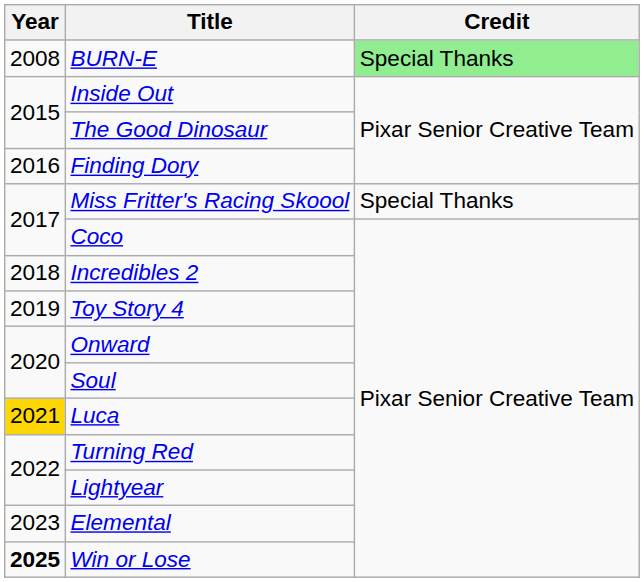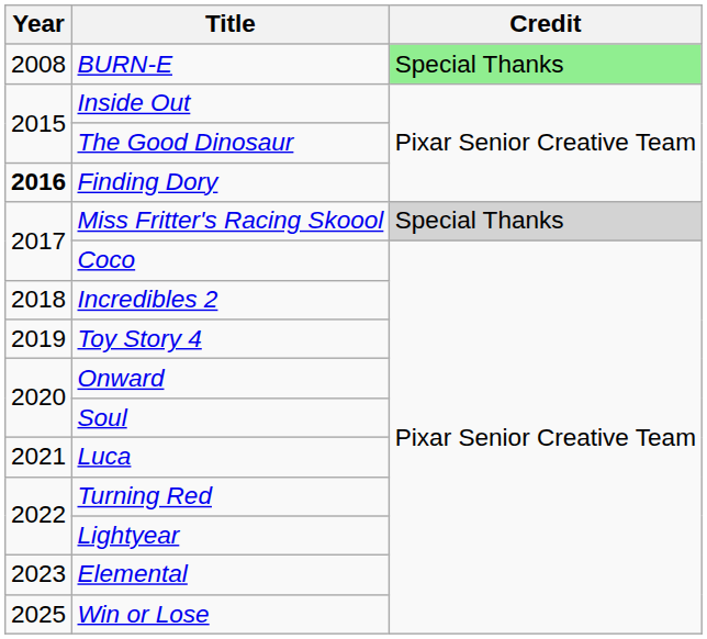Finding Dory | Year: normal -> bold
Miss Fritter's Racing Skoool | Credit: no background -> lightgrey background
Luca | Year: gold background -> no background
Win or Lose | Year: bold -> normal
